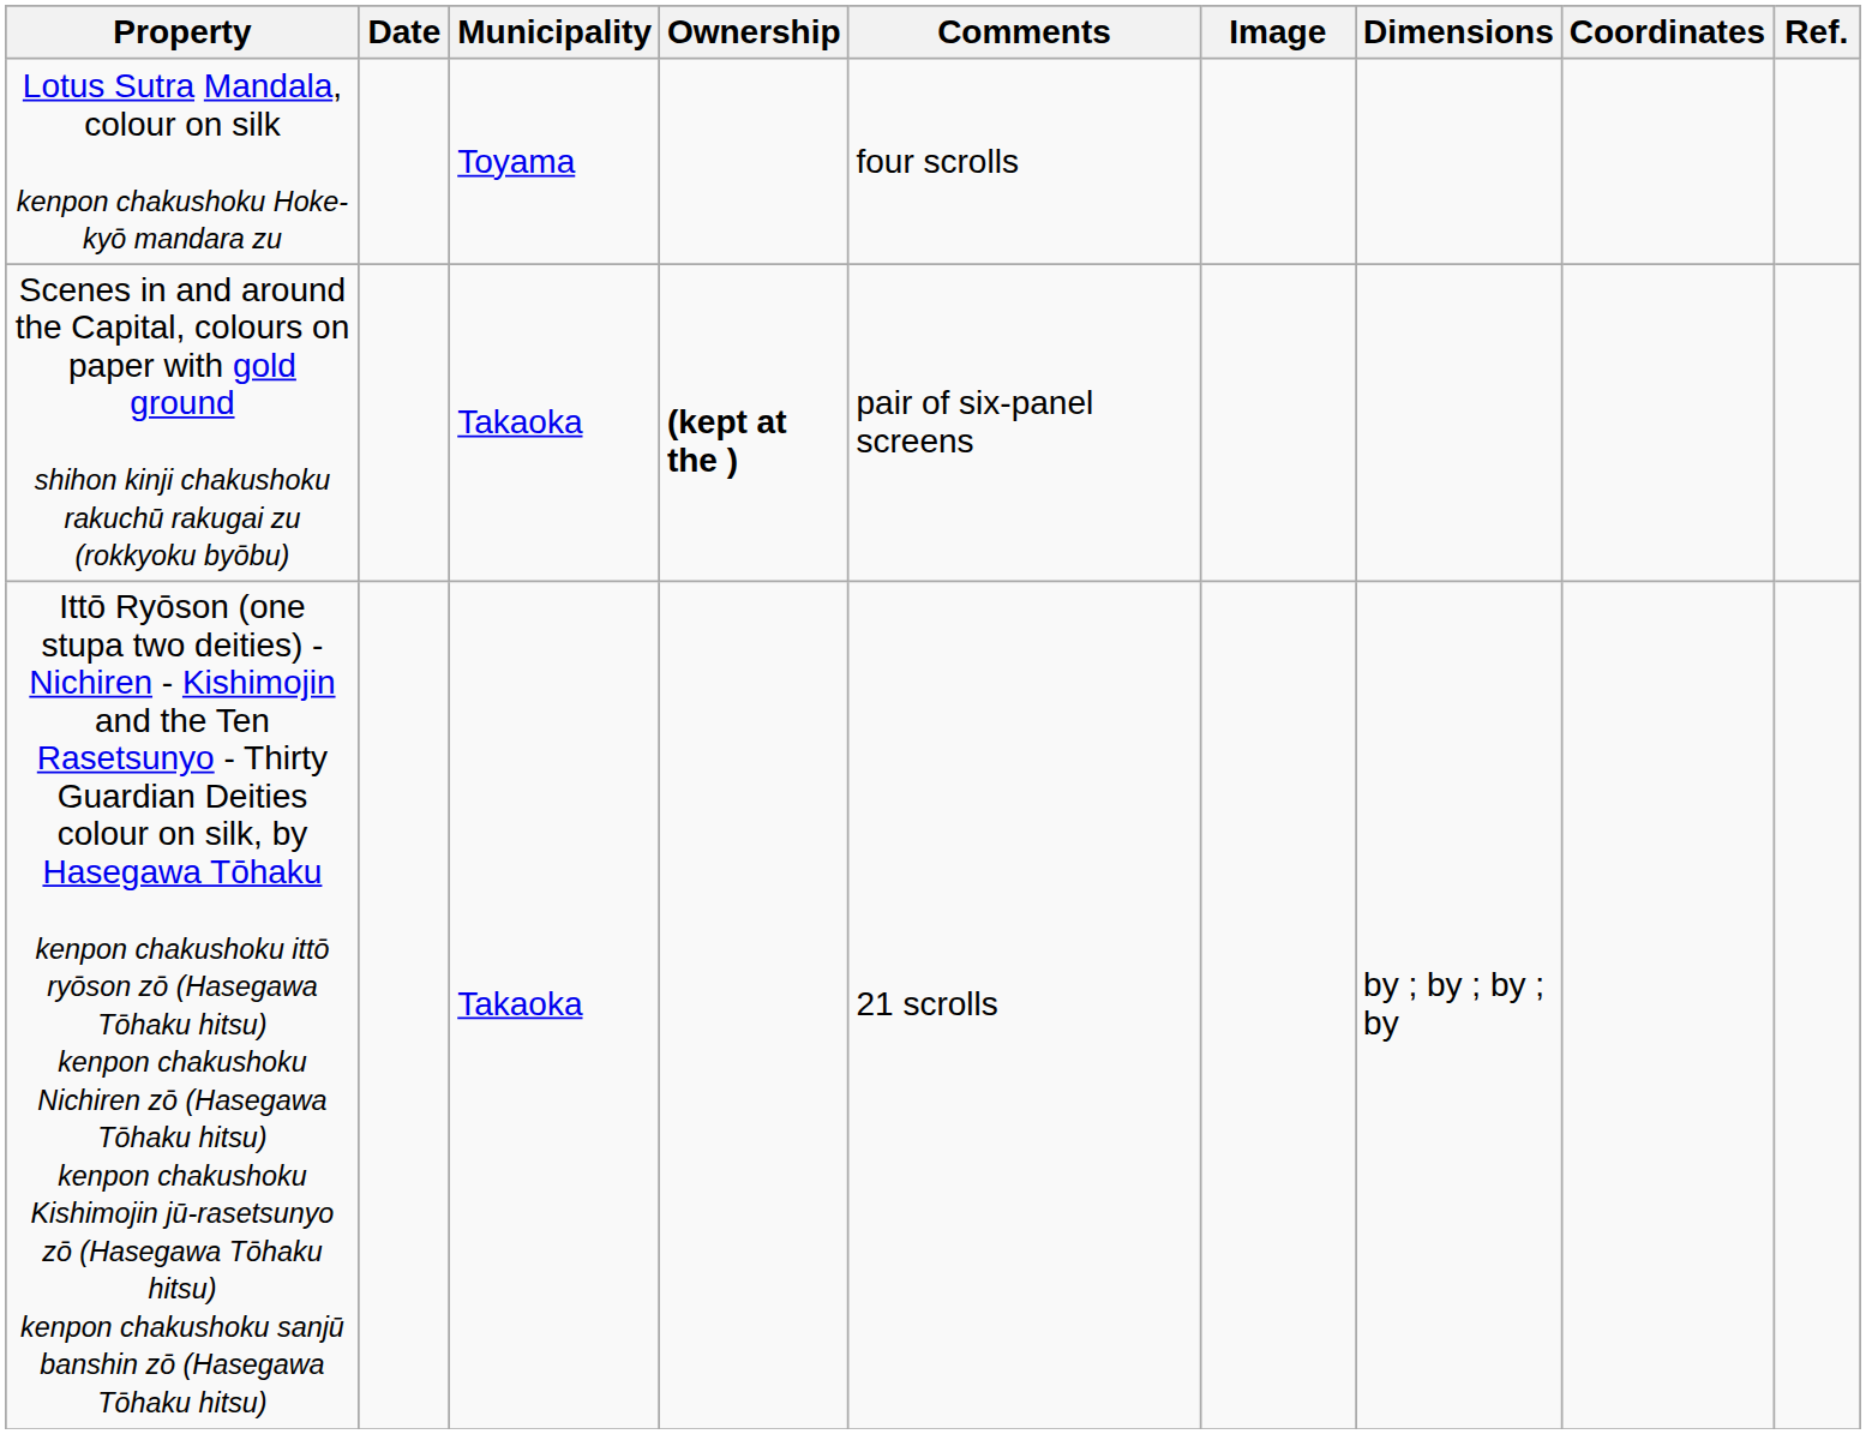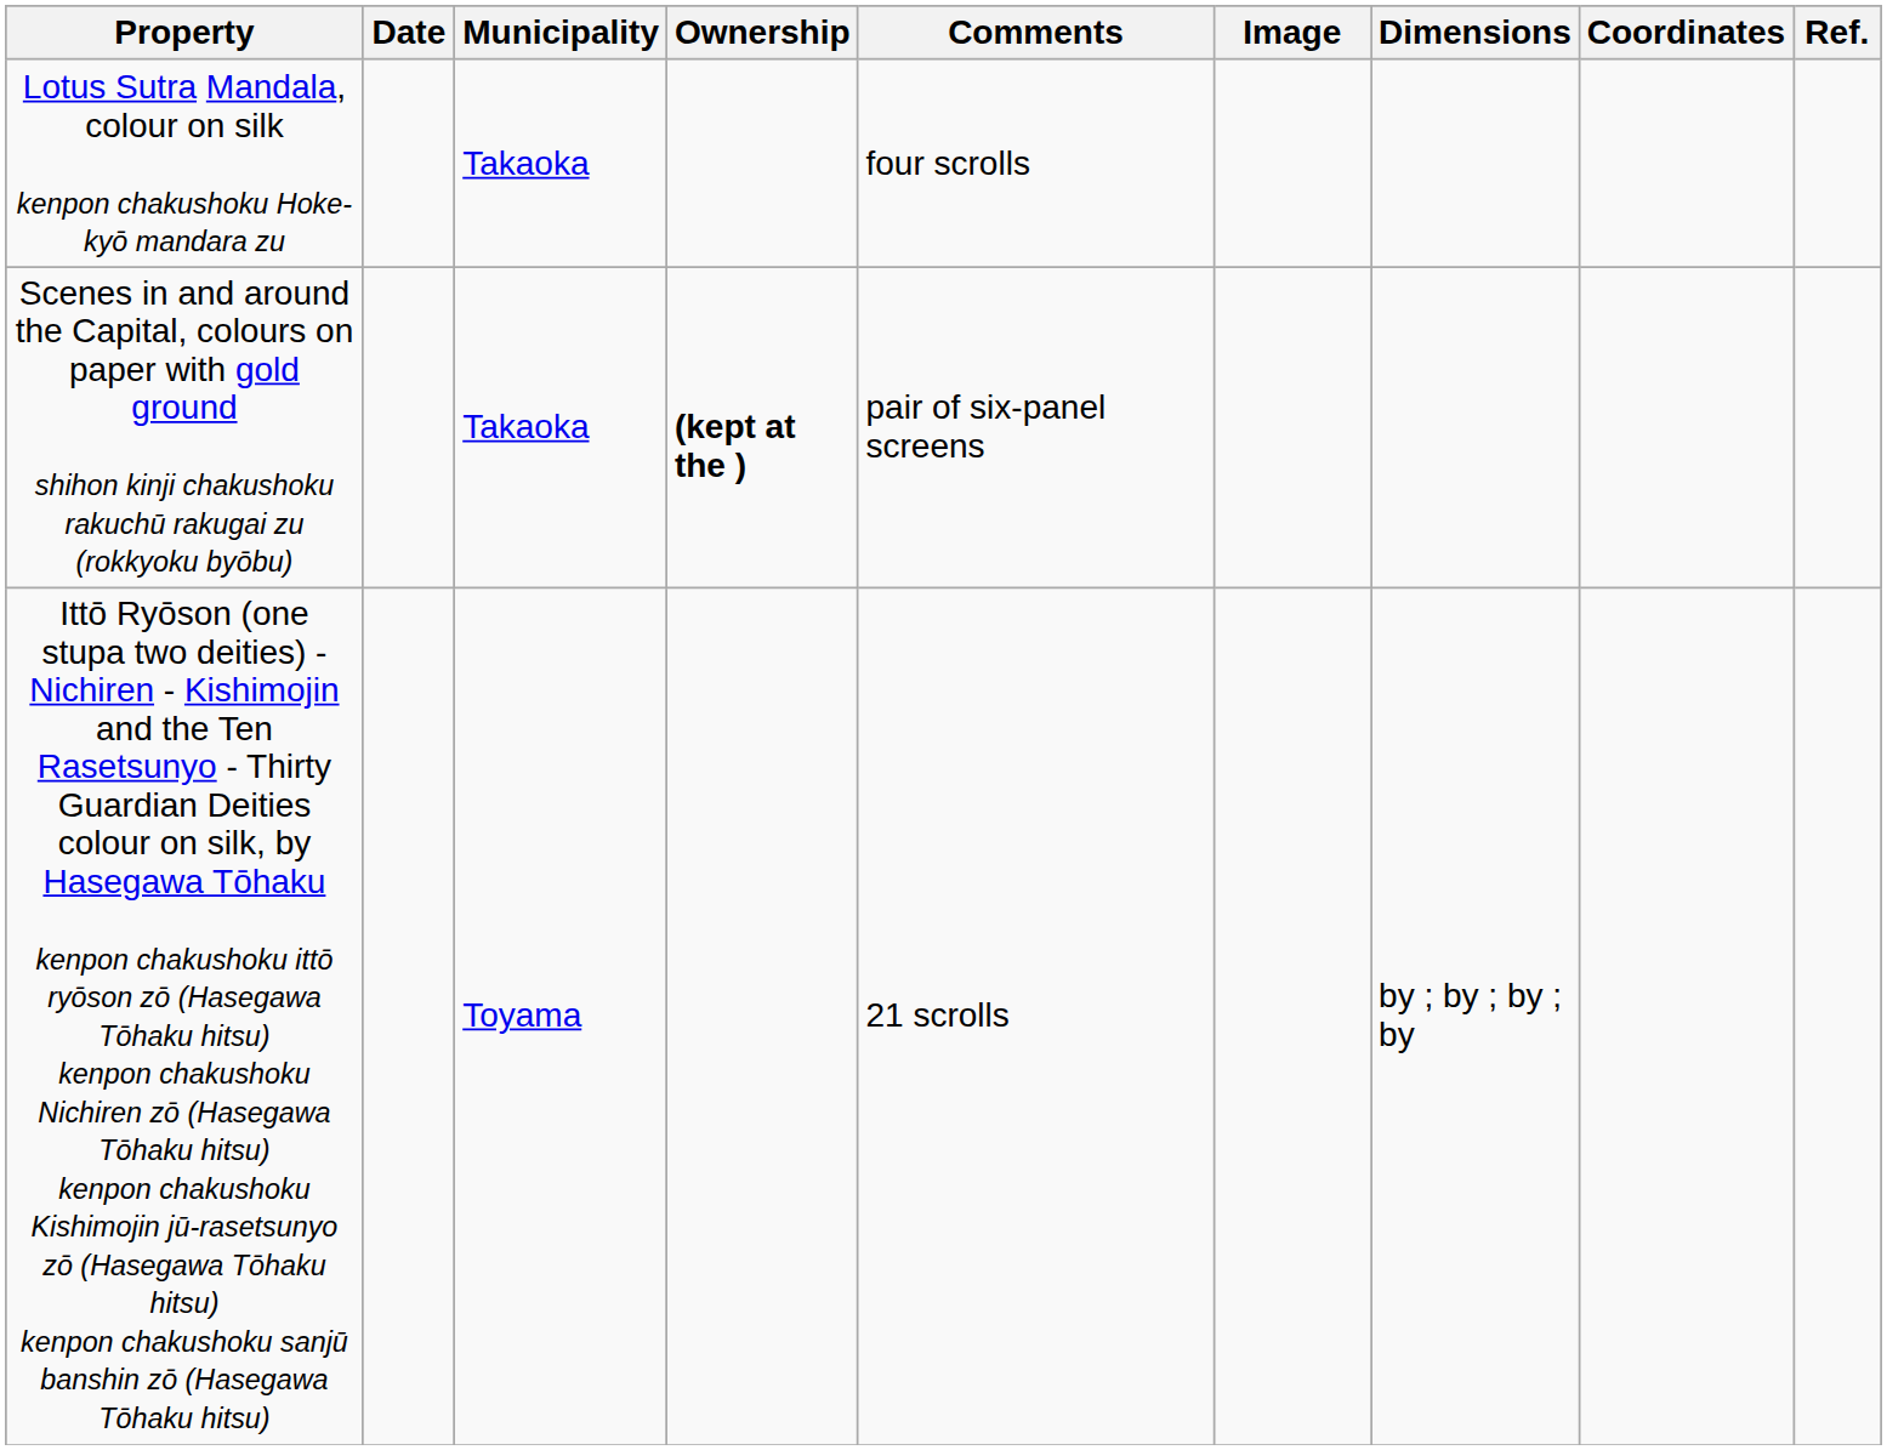row 2 | Municipality: Toyama -> Takaoka
row 4 | Municipality: Takaoka -> Toyama
